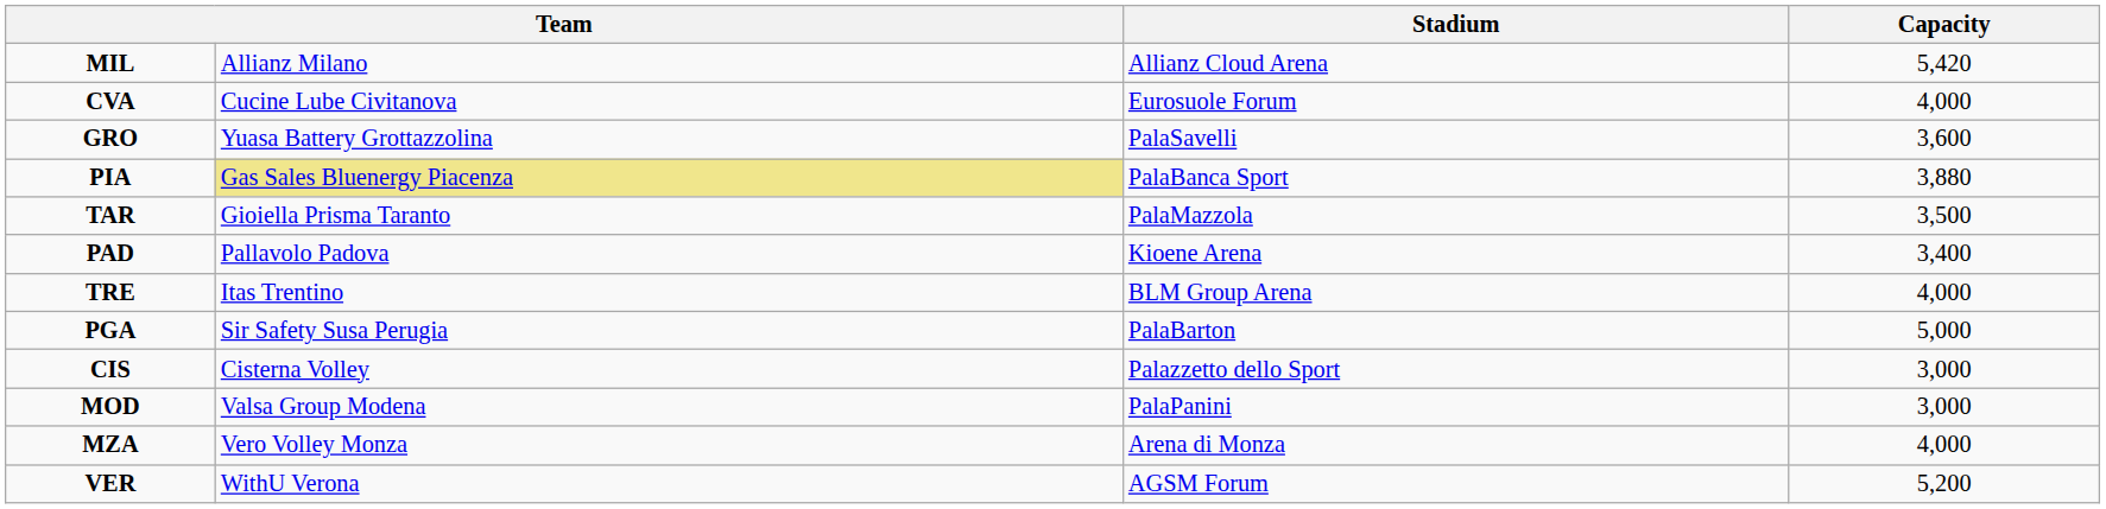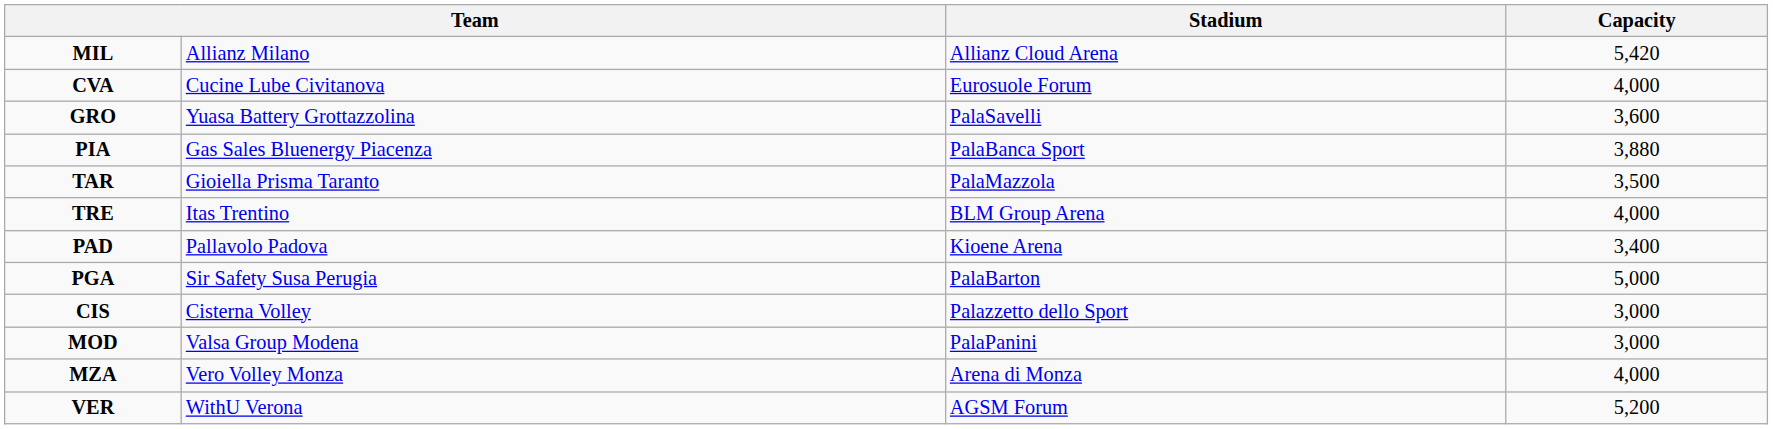PIA | column 2: khaki background -> no background
rows swapped: TRE <-> PAD
